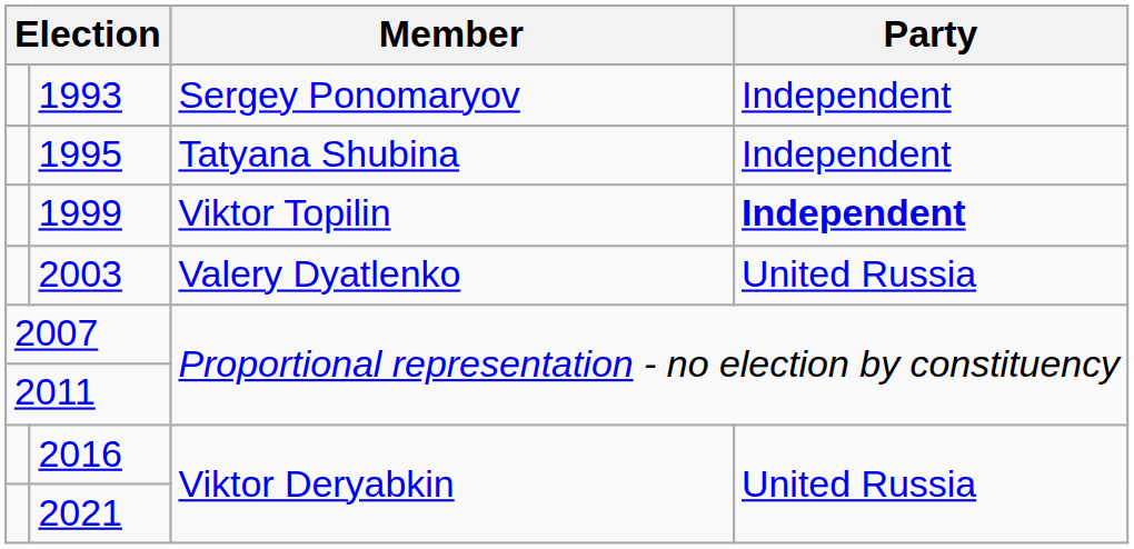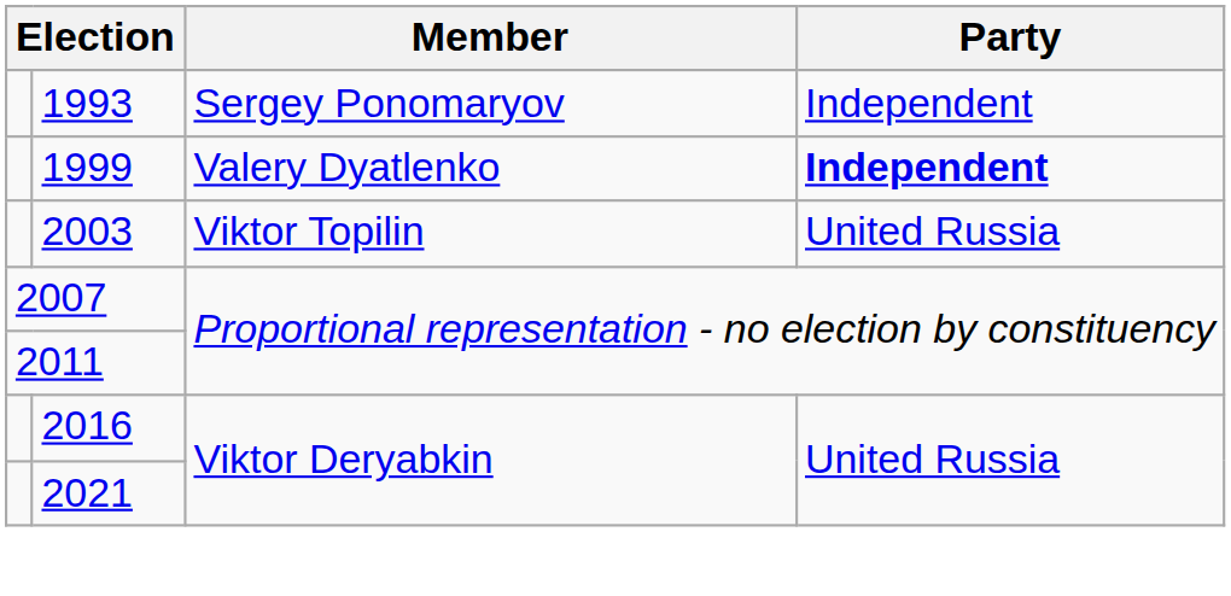- row: 1995 | Tatyana Shubina | Independent
1999 | Member: Viktor Topilin -> Valery Dyatlenko
2003 | Member: Valery Dyatlenko -> Viktor Topilin
